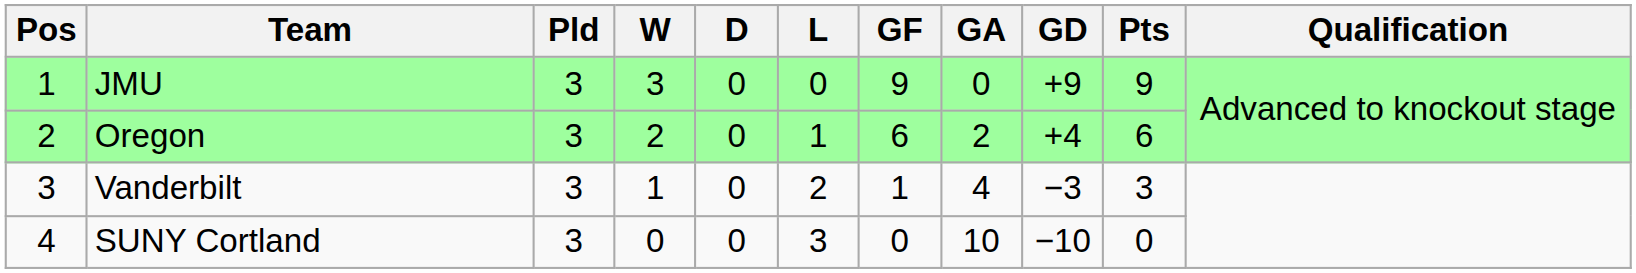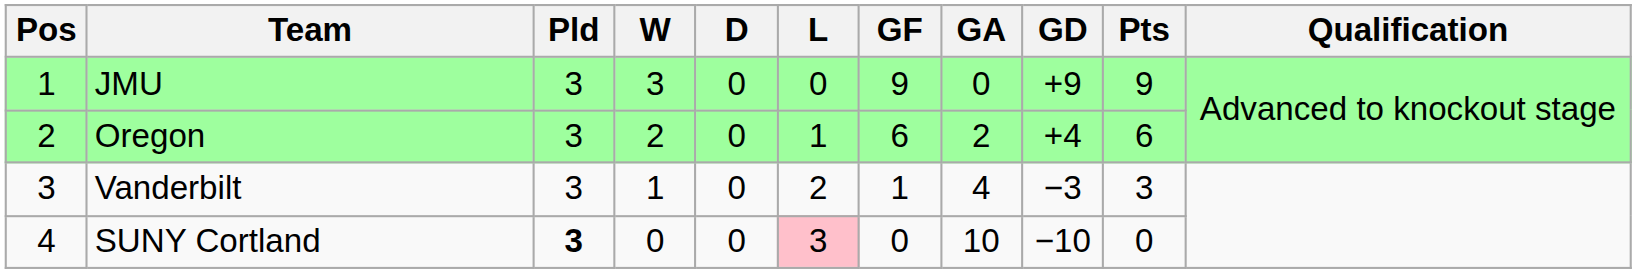SUNY Cortland | Pld: normal -> bold
SUNY Cortland | L: no background -> pink background
